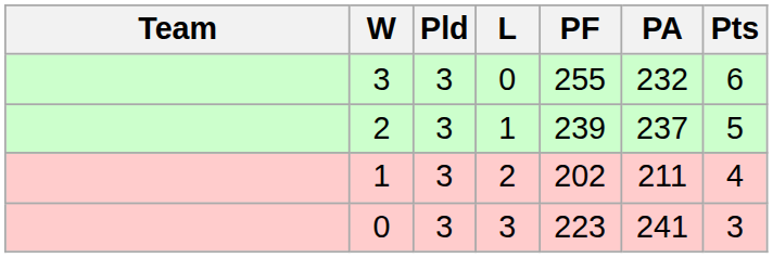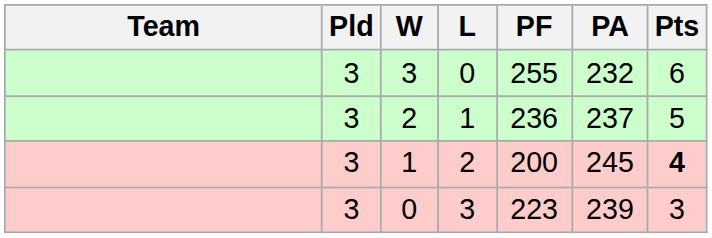columns swapped: Pld <-> W
row 3 | PF: 239 -> 236
row 4 | PF: 202 -> 200
row 4 | PA: 211 -> 245
row 4 | Pts: normal -> bold
row 5 | PA: 241 -> 239
